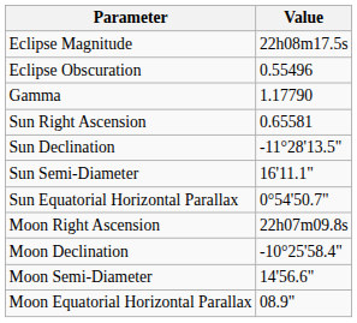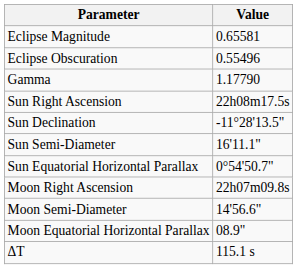Eclipse Magnitude | Value: 22h08m17.5s -> 0.65581
Sun Right Ascension | Value: 0.65581 -> 22h08m17.5s
- row: Moon Declination | -10°25'58.4"
+ row: ΔT | 115.1 s
